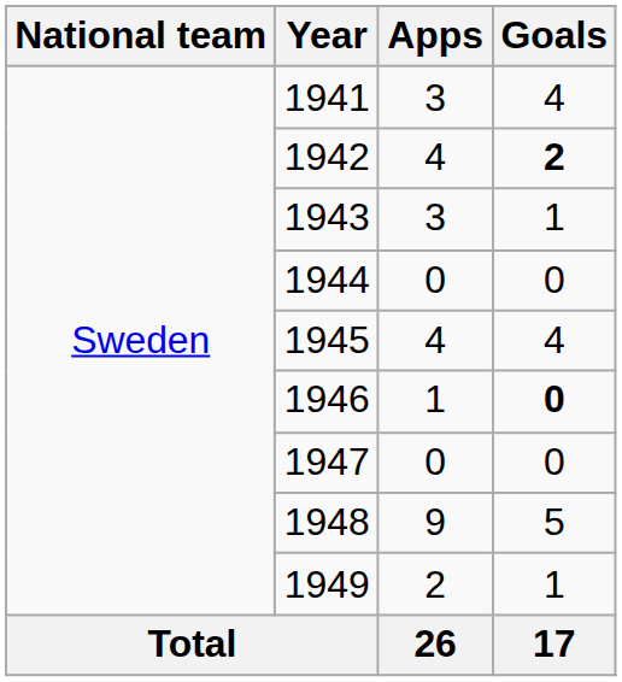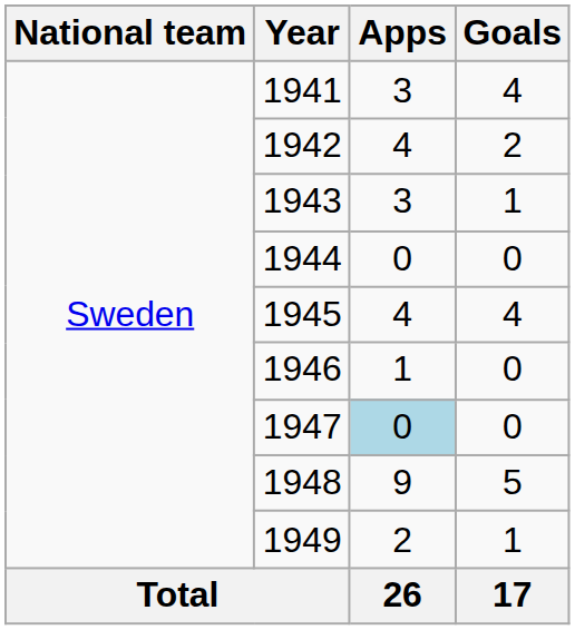1942 | Goals: bold -> normal
1946 | Goals: bold -> normal
1947 | Apps: no background -> lightblue background
